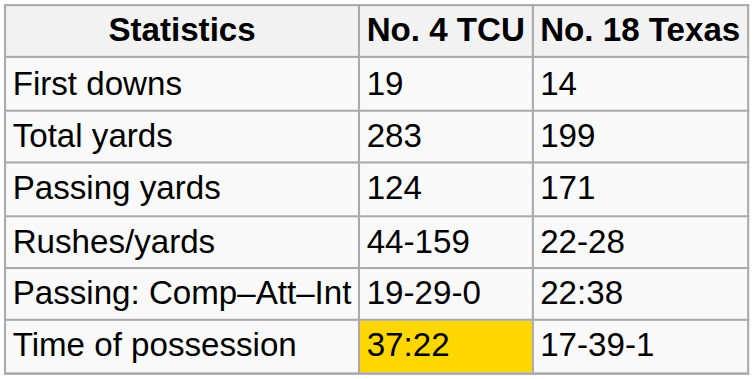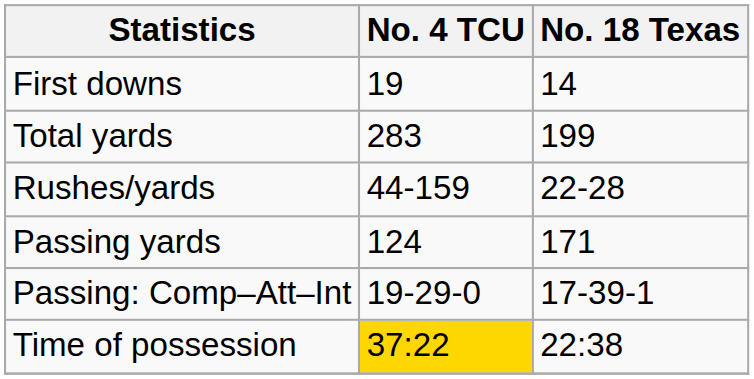rows swapped: Rushes/yards <-> Passing yards
Passing: Comp–Att–Int | No. 18 Texas: 22:38 -> 17-39-1
Time of possession | No. 18 Texas: 17-39-1 -> 22:38
